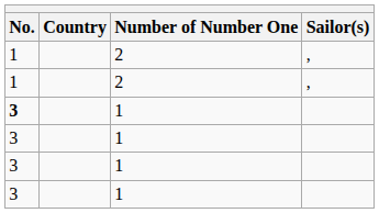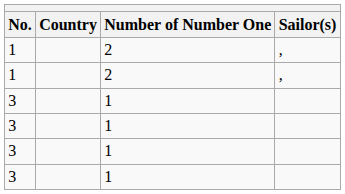row 5 | No.: bold -> normal
